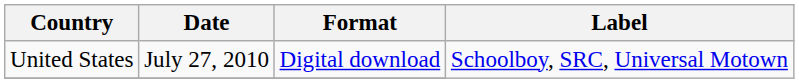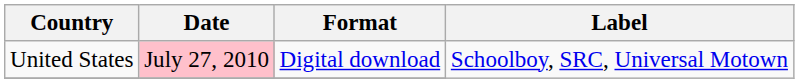United States | Date: no background -> pink background
